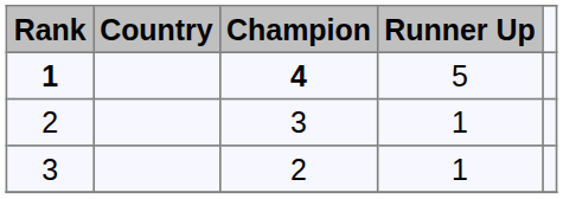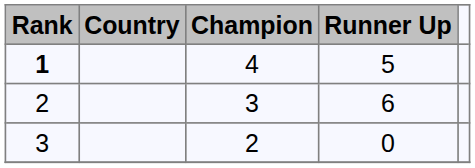row 2 | Champion: bold -> normal
row 3 | Runner Up: 1 -> 6
row 4 | Runner Up: 1 -> 0
